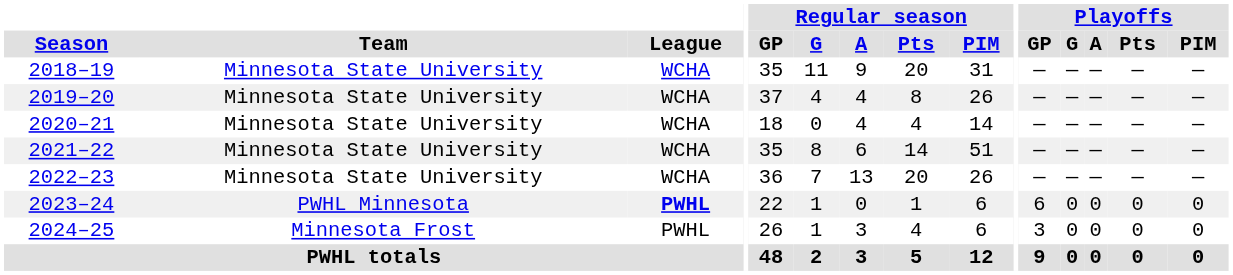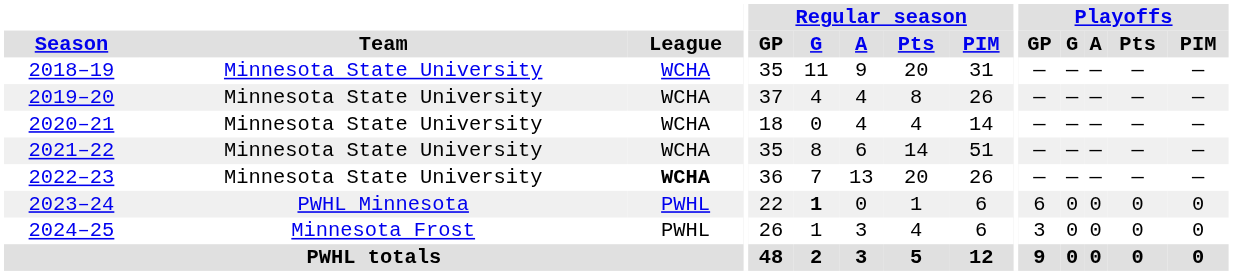2022–23 | League: normal -> bold
2023–24 | League: bold -> normal
2023–24 | Regular season / G: normal -> bold
